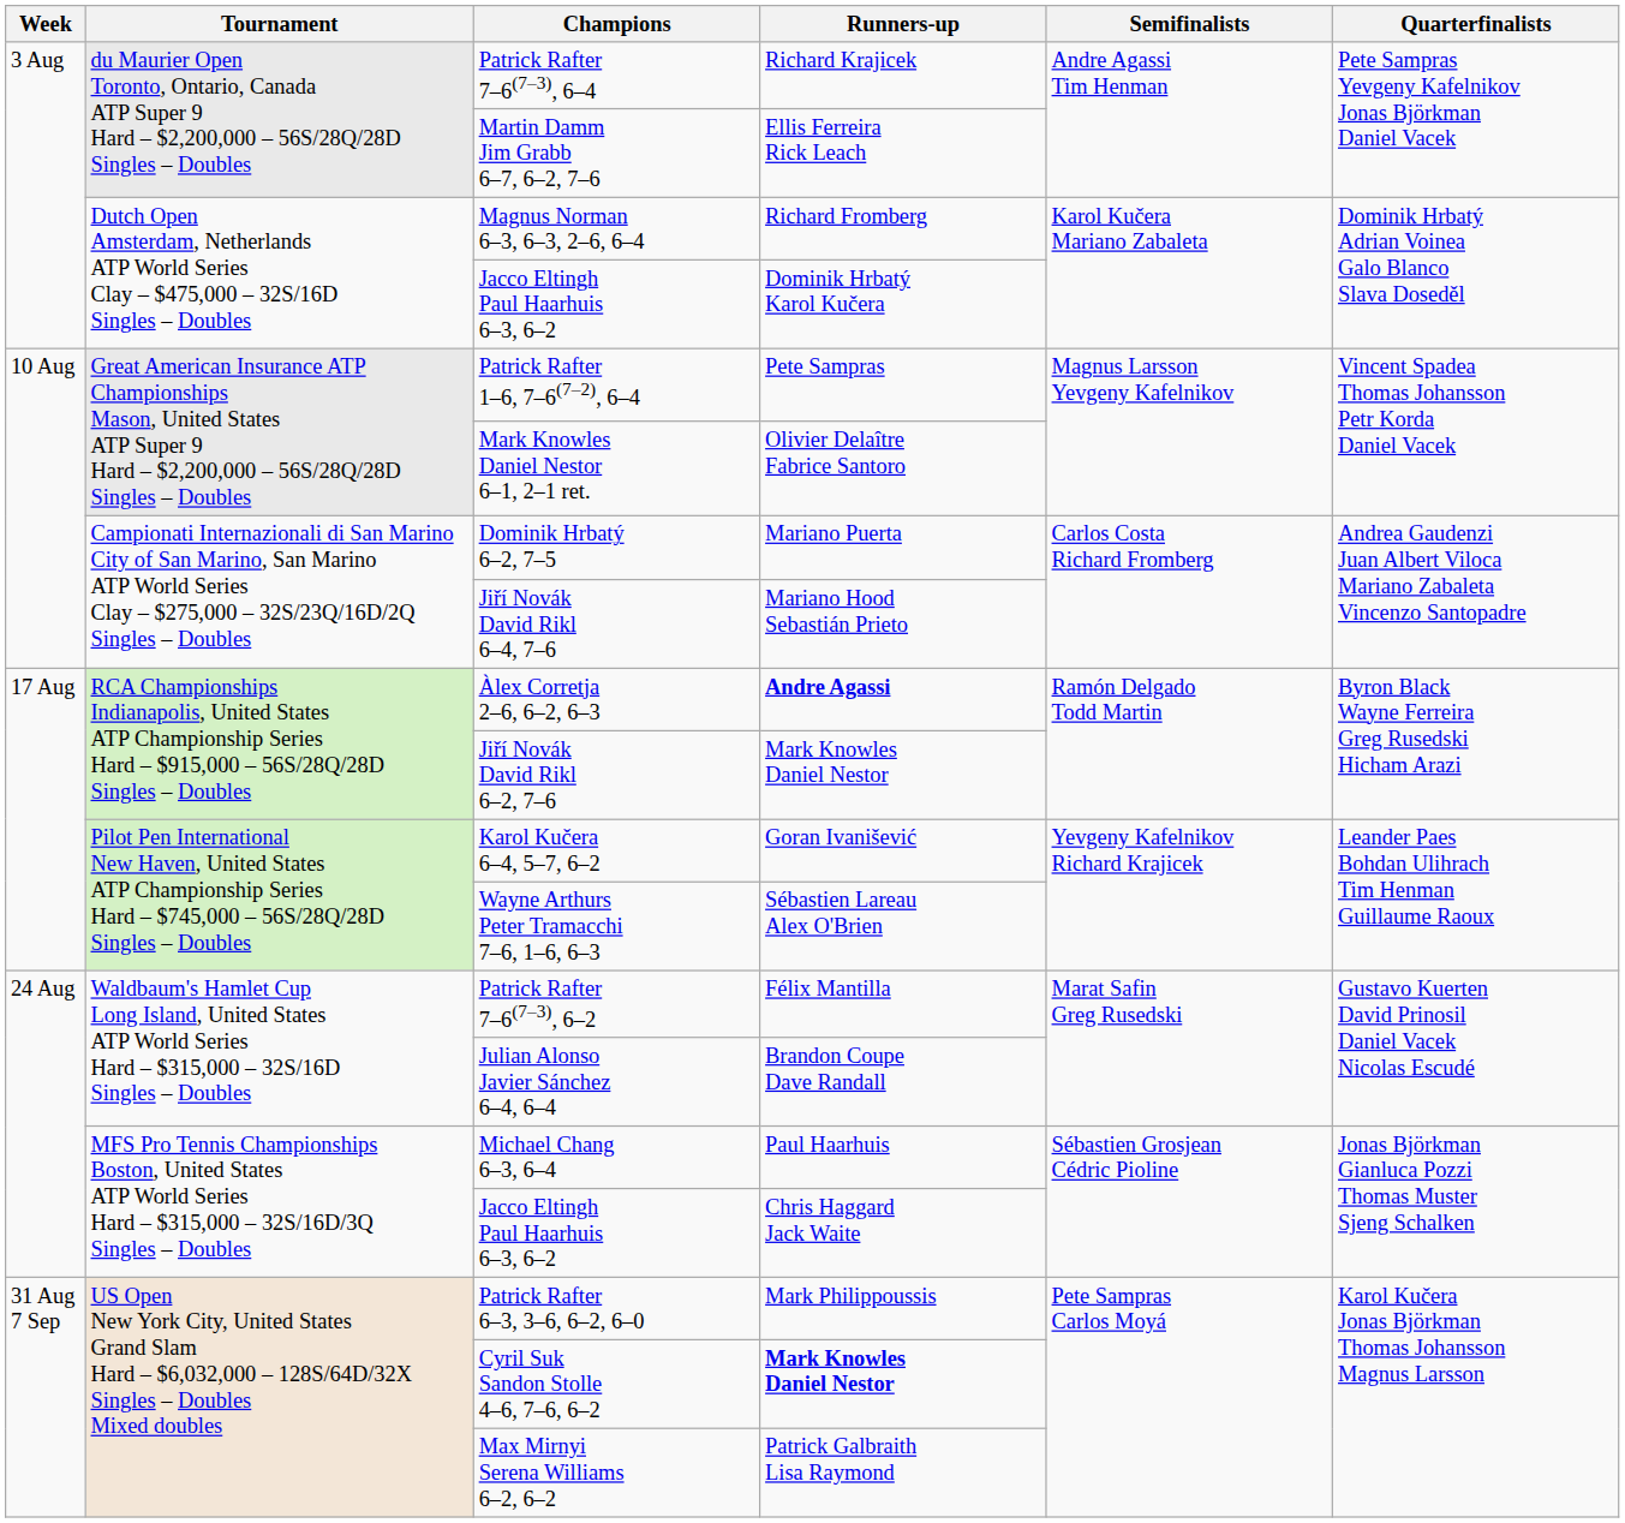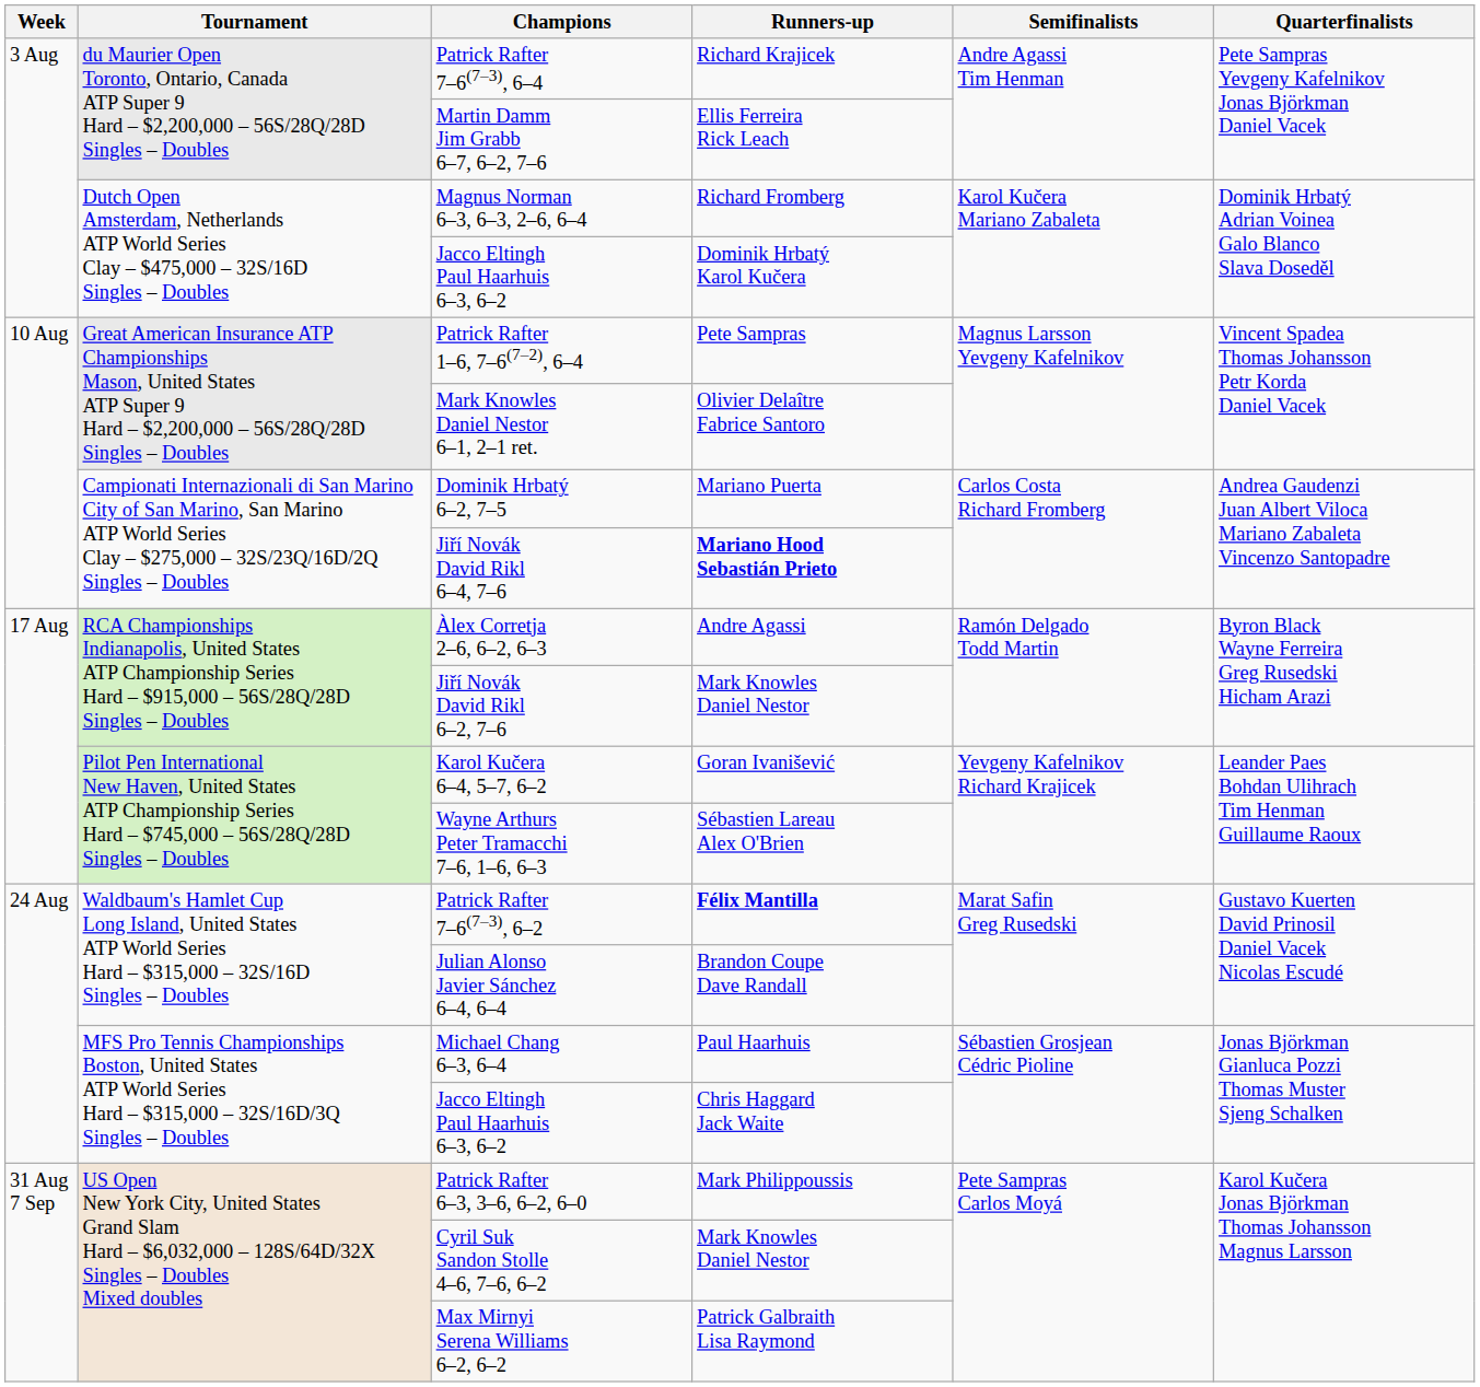Jiří Novák David Rikl 6–4, 7–6 | Runners-up: normal -> bold
Àlex Corretja 2–6, 6–2, 6–3 | Runners-up: bold -> normal
Patrick Rafter 7–6(7–3), 6–2 | Runners-up: normal -> bold
Cyril Suk Sandon Stolle 4–6, 7–6, 6–2 | Runners-up: bold -> normal
